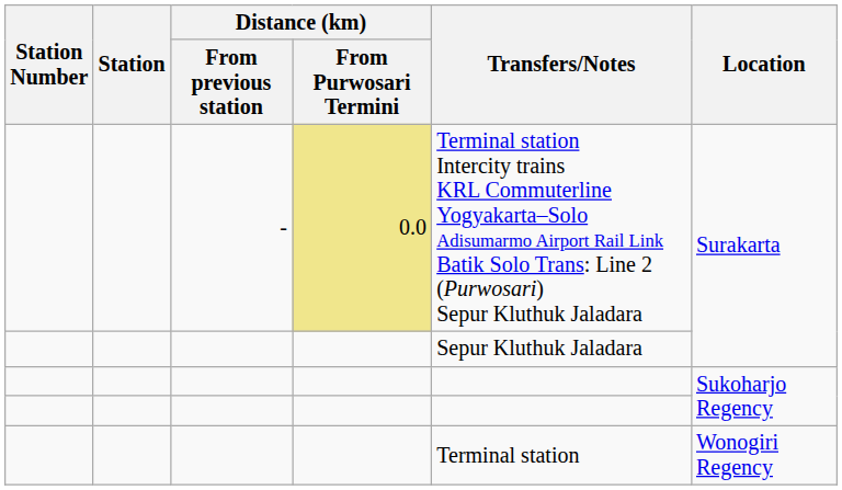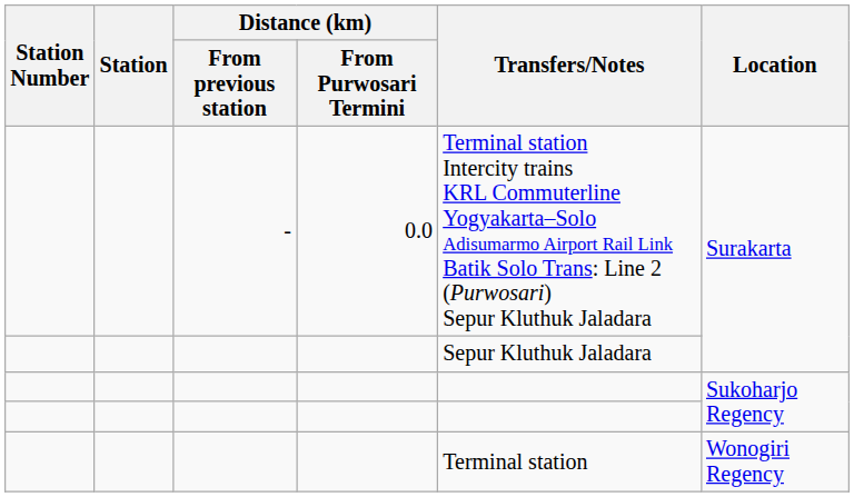- | Distance (km) / From Purwosari Termini: khaki background -> no background
